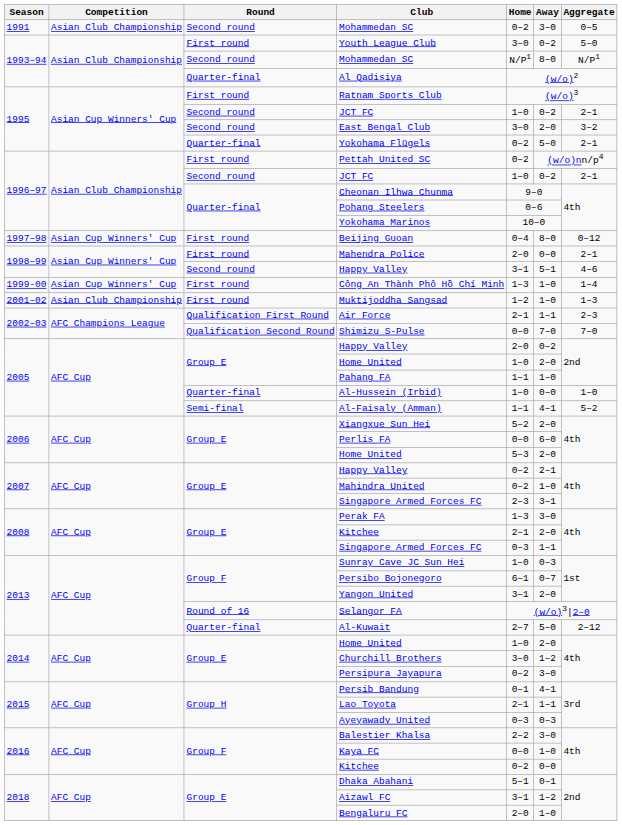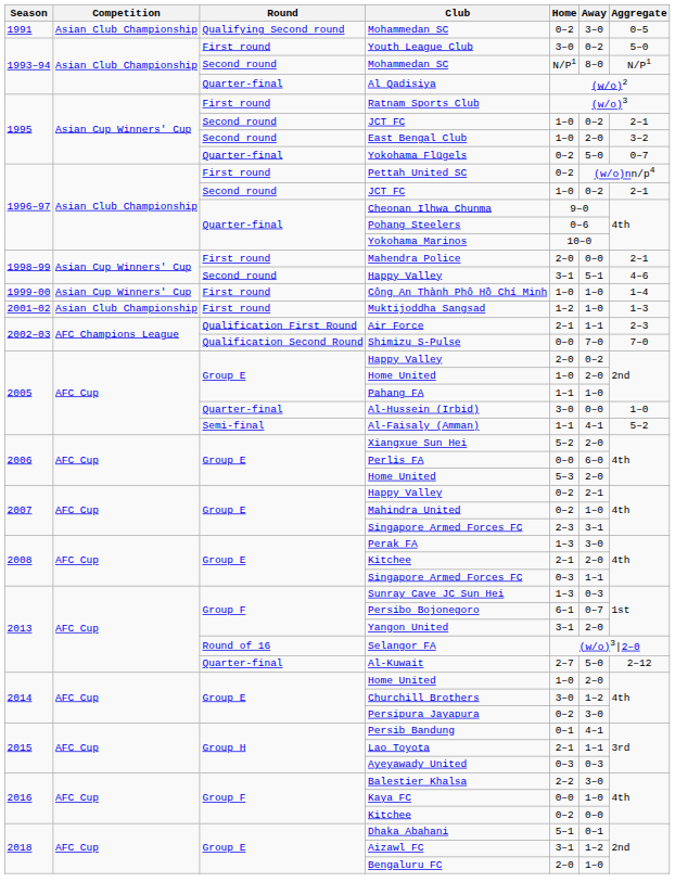1991 / Mohammedan SC | Round: Second round -> Qualifying Second round
East Bengal Club | Home: 3–0 -> 1–0
Yokohama Flügels | Aggregate: 2–1 -> 0–7
- row: 1997–98 | Asian Cup Winners' Cup | First round | Beijing Guoan | 0–4 | 8–0 | 0–12
Công An Thành Phô Hồ Chí Minh | Home: 1–3 -> 1–0
Al-Hussein (Irbid) | Home: 1–0 -> 3–0
Sunray Cave JC Sun Hei | Home: 1–0 -> 1–3
